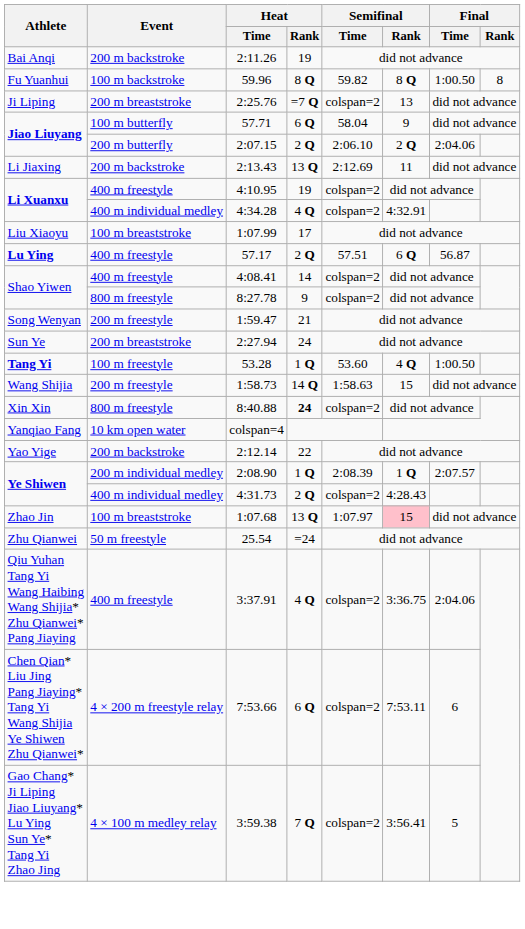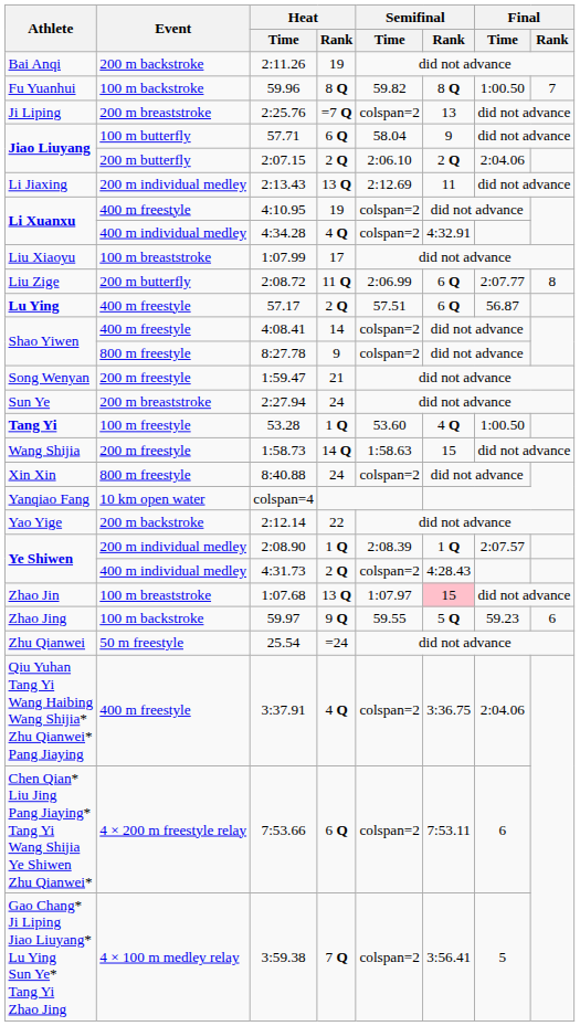59.96 | Final / Rank: 8 -> 7
2:13.43 | Event: 200 m backstroke -> 200 m individual medley
+ row: Liu Zige | 200 m butterfly | 2:08.72 | 11 Q | 2:06.99 | 6 Q | 2:07.77 | 8
8:40.88 | Heat / Rank: bold -> normal
+ row: Zhao Jing | 100 m backstroke | 59.97 | 9 Q | 59.55 | 5 Q | 59.23 | 6
